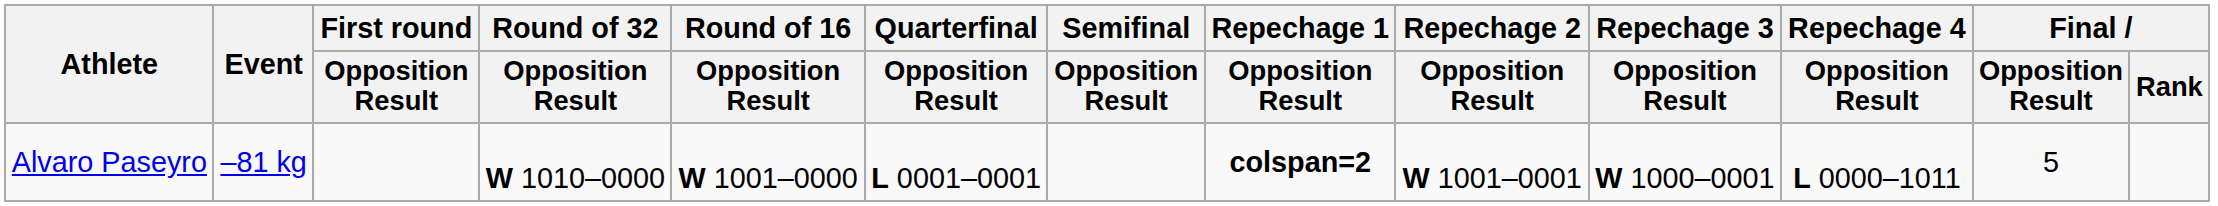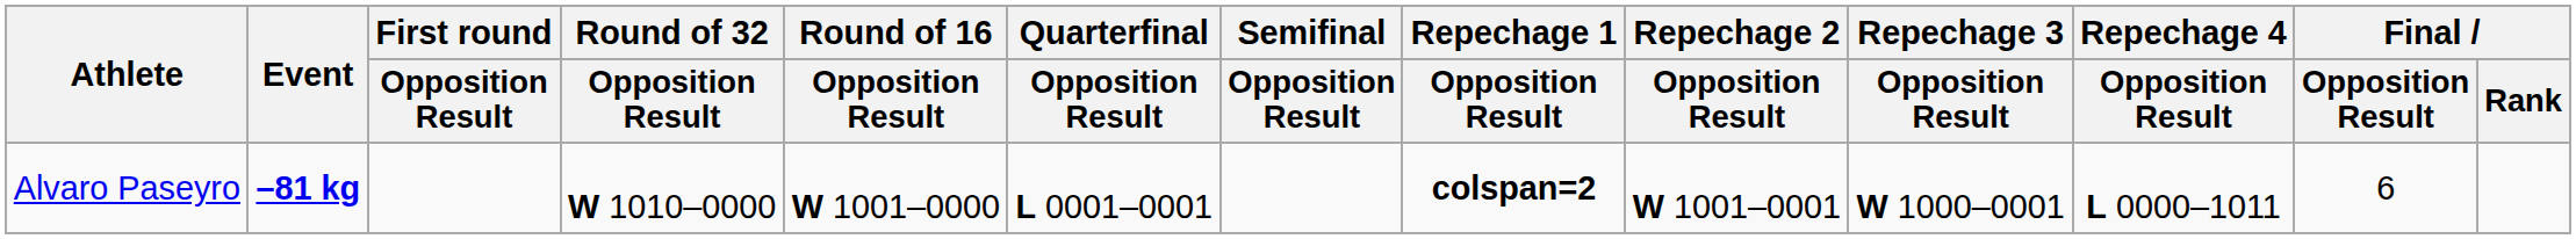Alvaro Paseyro | Event: normal -> bold
Alvaro Paseyro | Final / Opposition Result: 5 -> 6
